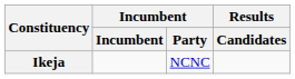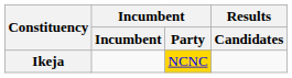Ikeja | Incumbent / Party: no background -> gold background
